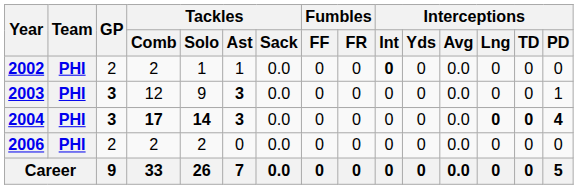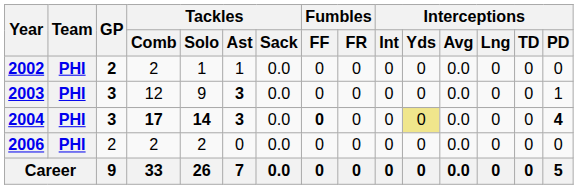2002 | GP: normal -> bold
2002 | Interceptions / Int: bold -> normal
2004 | Fumbles / FF: normal -> bold
2004 | Interceptions / Yds: no background -> khaki background
2004 | Interceptions / Lng: bold -> normal
2004 | Interceptions / TD: bold -> normal
